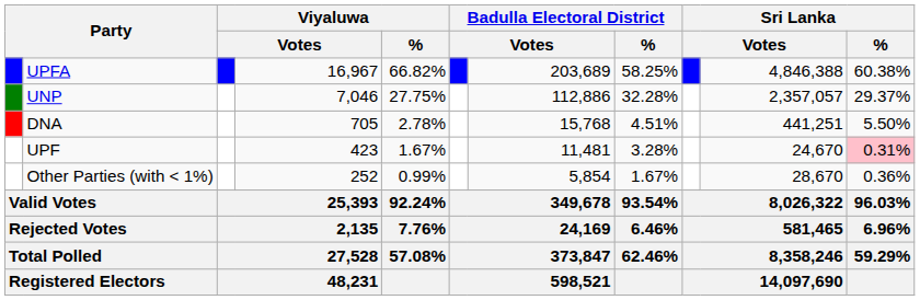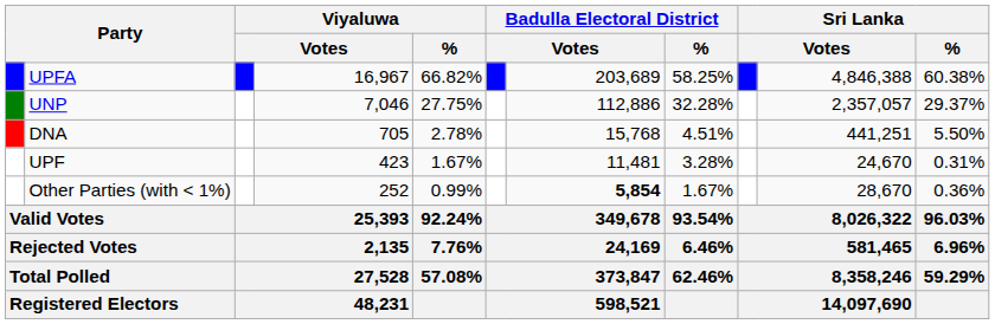UPF | Sri Lanka / %: pink background -> no background
Other Parties (with < 1%) | column 7: normal -> bold
